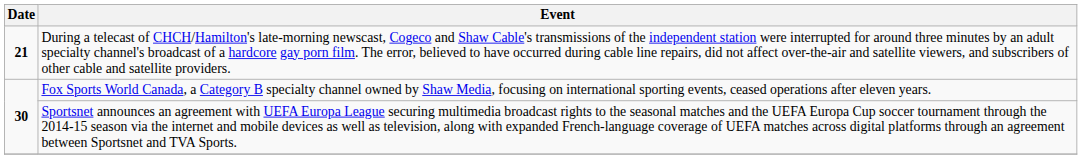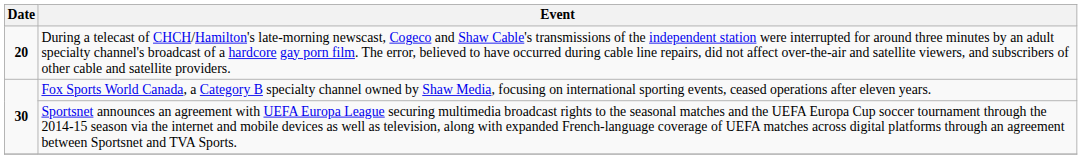row 2 | Date: 21 -> 20
